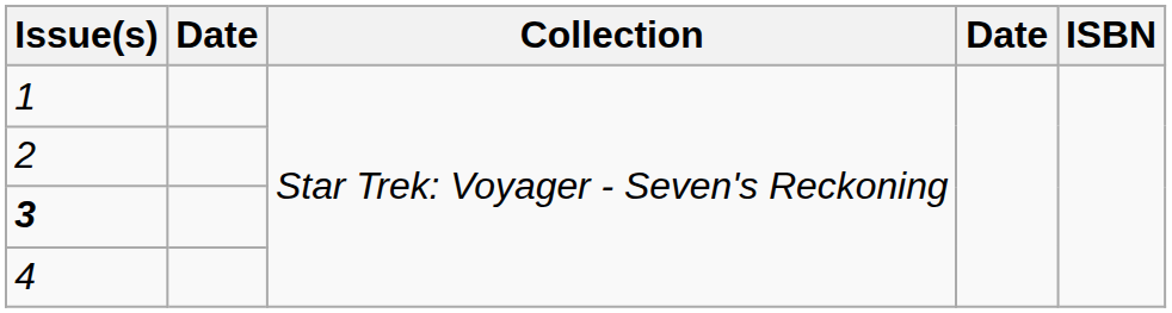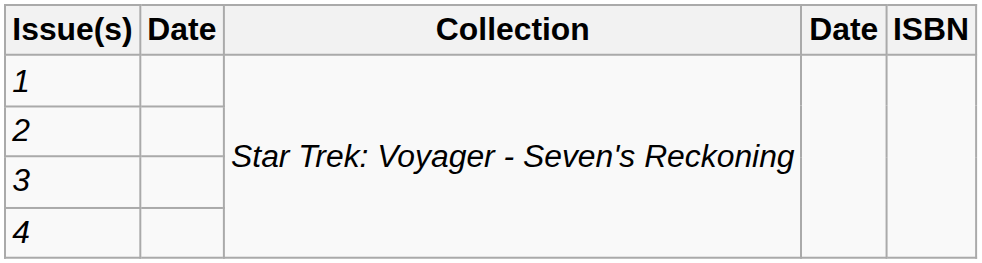3 | Issue(s): bold -> normal
